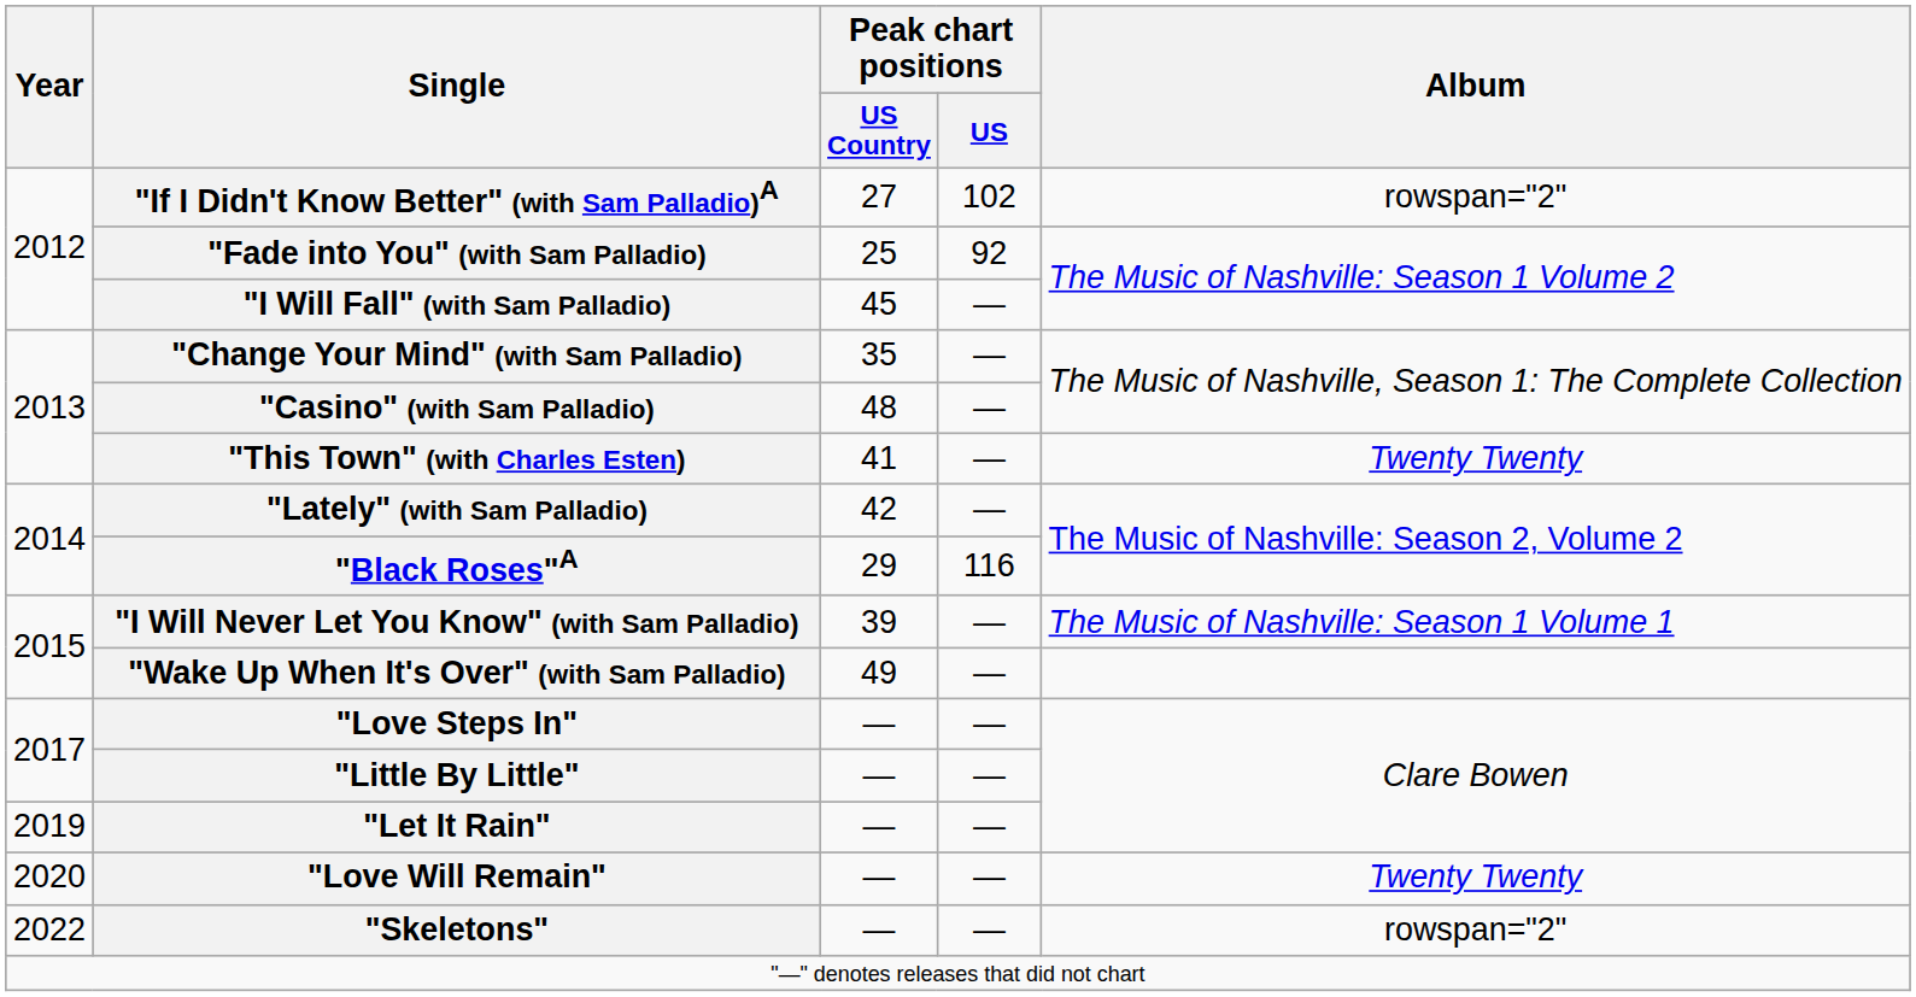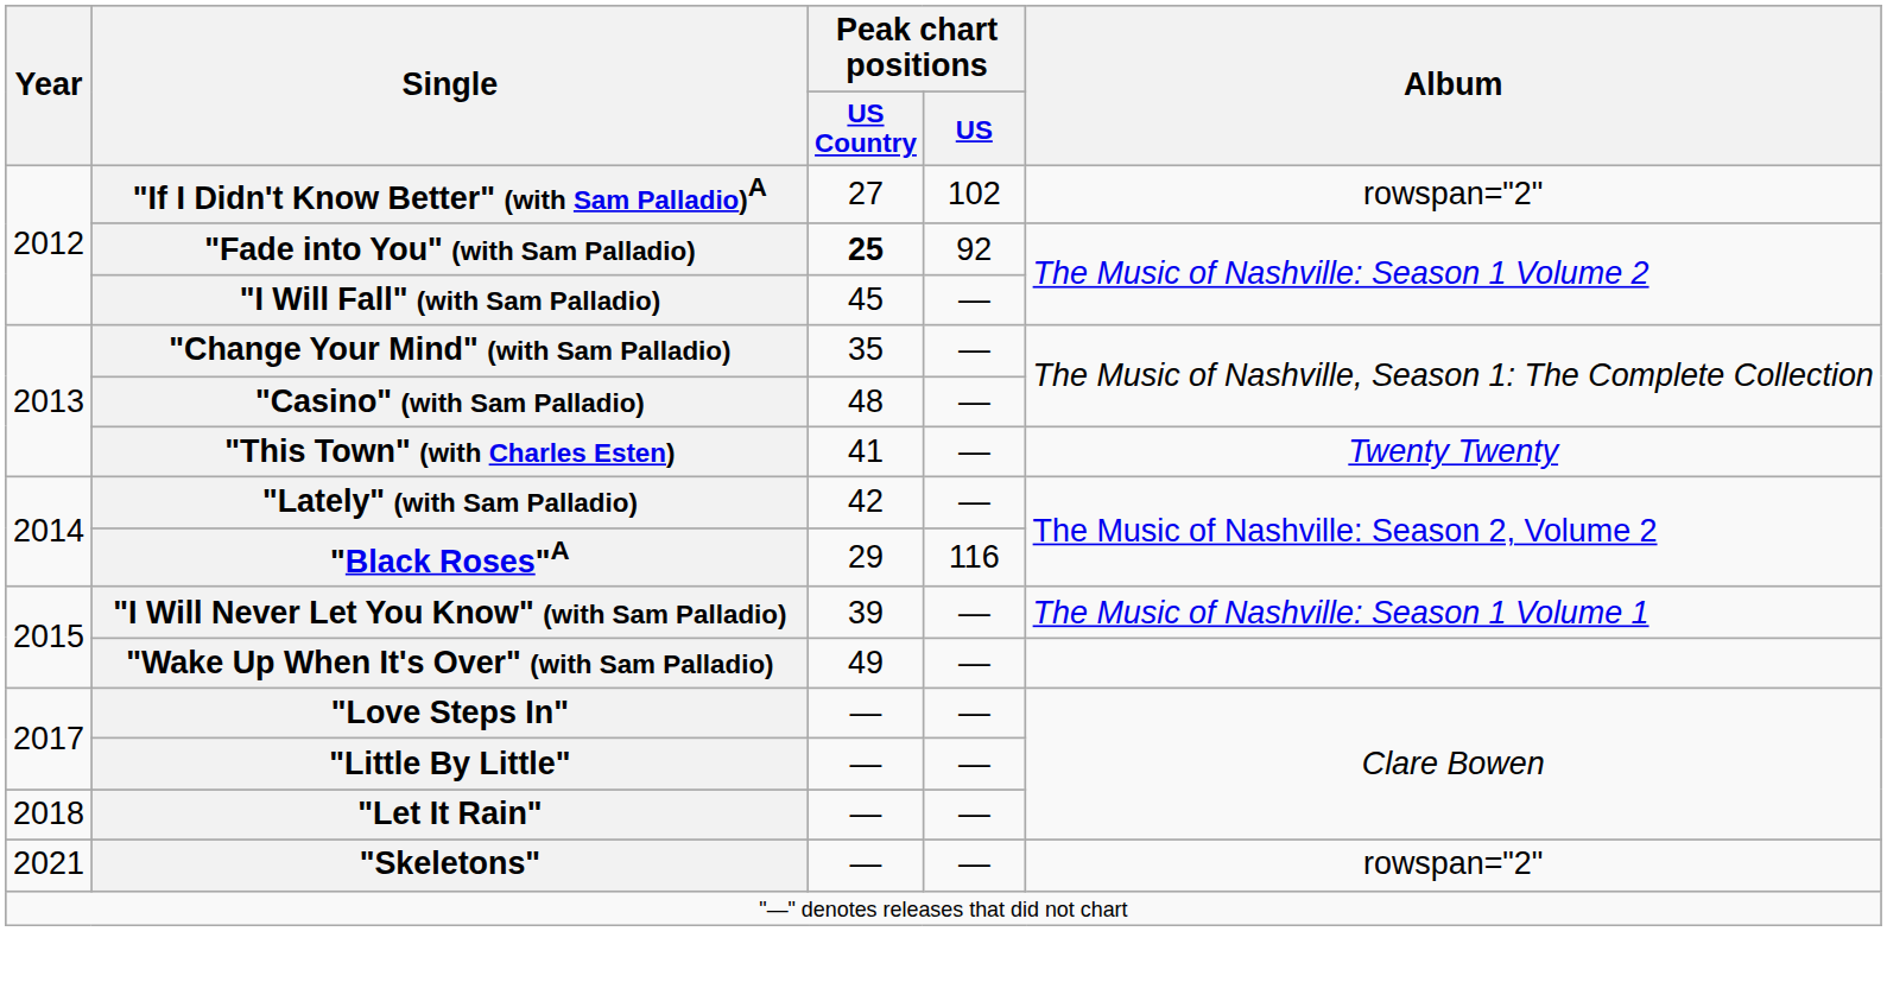"Fade into You" (with Sam Palladio) | Peak chart positions / US Country: normal -> bold
"Let It Rain" | Year: 2019 -> 2018
- row: 2020 | "Love Will Remain" | — | — | Twenty Twenty
"Skeletons" | Year: 2022 -> 2021
